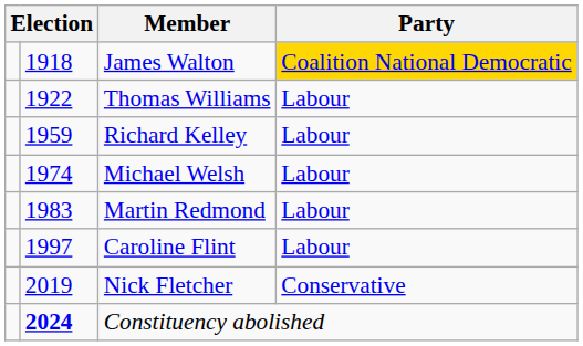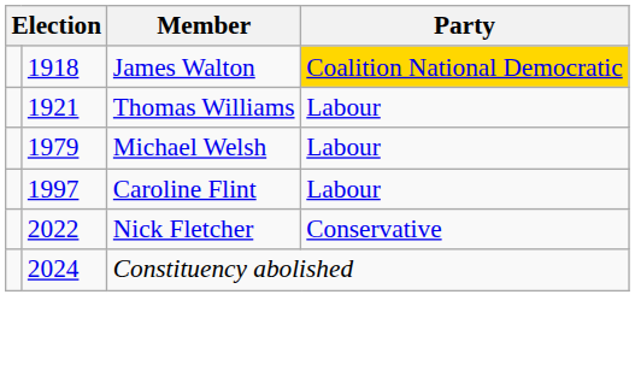Thomas Williams | column 2: 1922 -> 1921
- row: 1959 | Richard Kelley | Labour
Michael Welsh | column 2: 1974 -> 1979
- row: 1983 | Martin Redmond | Labour
Nick Fletcher | column 2: 2019 -> 2022
Constituency abolished | column 2: bold -> normal
